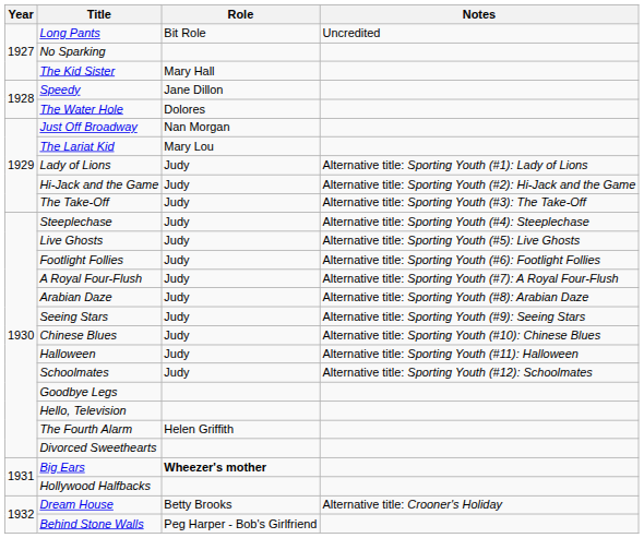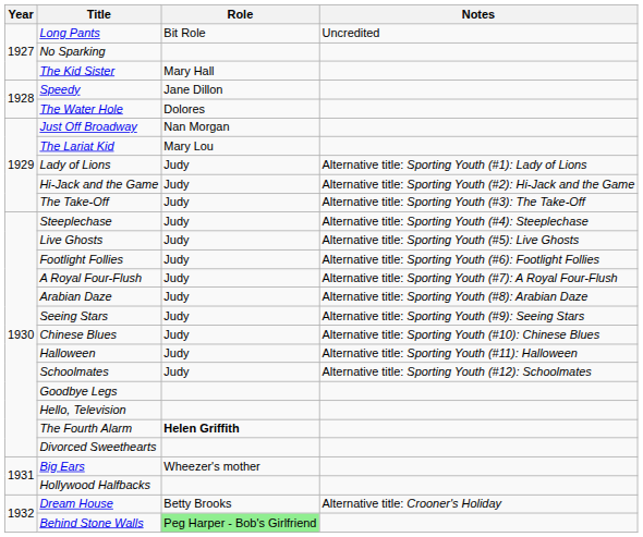The Fourth Alarm | Role: normal -> bold
Big Ears | Role: bold -> normal
Behind Stone Walls | Role: no background -> lightgreen background
